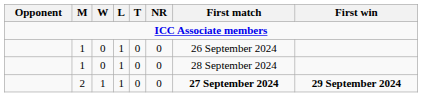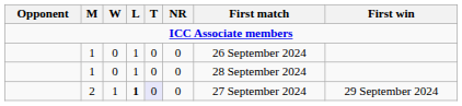2 | L: normal -> bold
2 | T: no background -> lavender background
2 | First match: bold -> normal
2 | First win: bold -> normal
